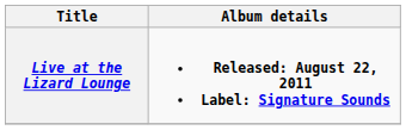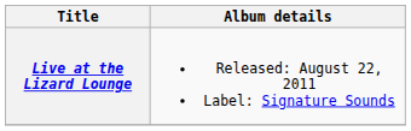Live at the Lizard Lounge | Album details: bold -> normal
